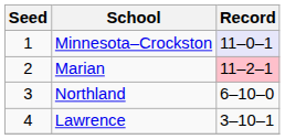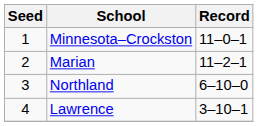Minnesota–Crockston | Record: lavender background -> no background
Marian | Record: pink background -> no background
